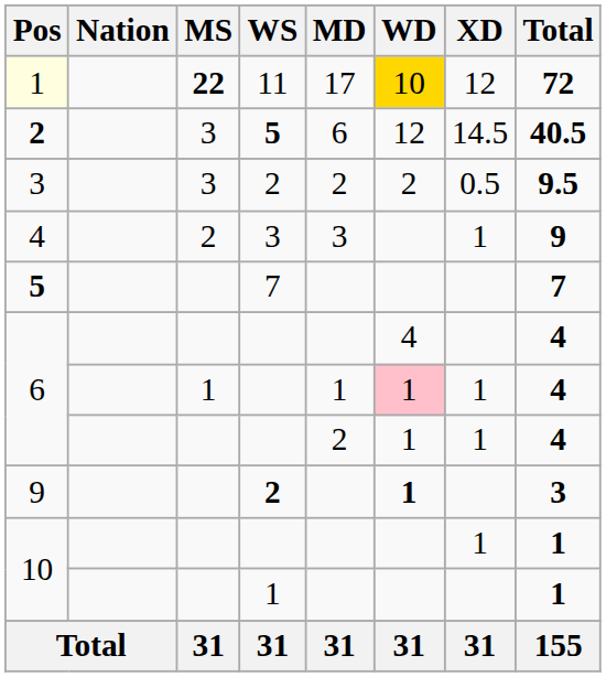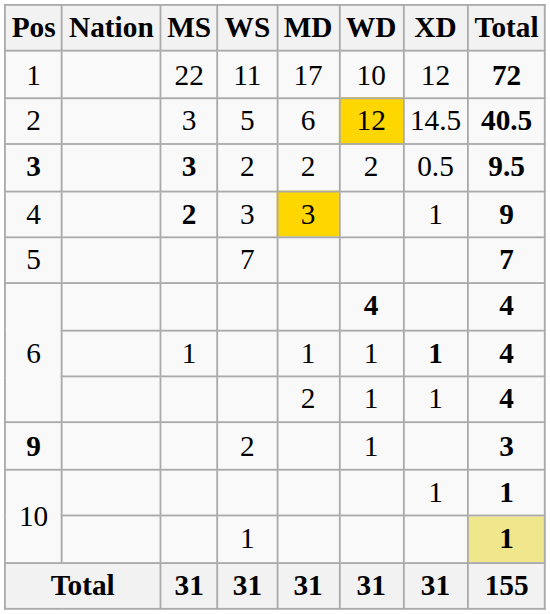row 2 | Pos: lightyellow background -> no background
row 2 | MS: bold -> normal
row 2 | WD: gold background -> no background
row 3 | Pos: bold -> normal
row 3 | WS: bold -> normal
row 3 | WD: no background -> gold background
row 4 | Pos: normal -> bold
row 4 | MS: normal -> bold
row 5 | MS: normal -> bold
row 5 | MD: no background -> gold background
row 6 | Pos: bold -> normal
row 7 | WD: normal -> bold
row 8 | WD: pink background -> no background
row 8 | XD: normal -> bold
row 10 | Pos: normal -> bold
row 10 | WS: bold -> normal
row 10 | WD: bold -> normal
row 12 | Total: no background -> khaki background
